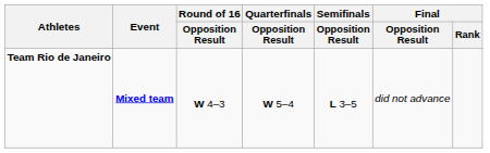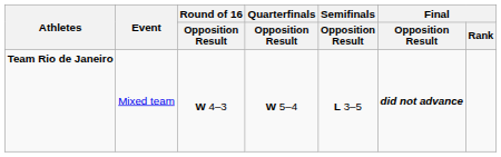Team Rio de Janeiro | Event: bold -> normal
Team Rio de Janeiro | Final / Opposition Result: normal -> bold
